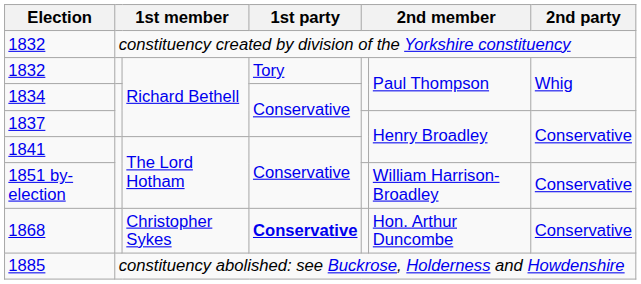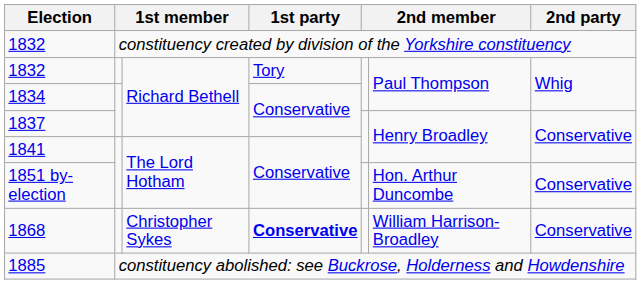1851 by-election | column 6: William Harrison-Broadley -> Hon. Arthur Duncombe
1868 | column 6: Hon. Arthur Duncombe -> William Harrison-Broadley
